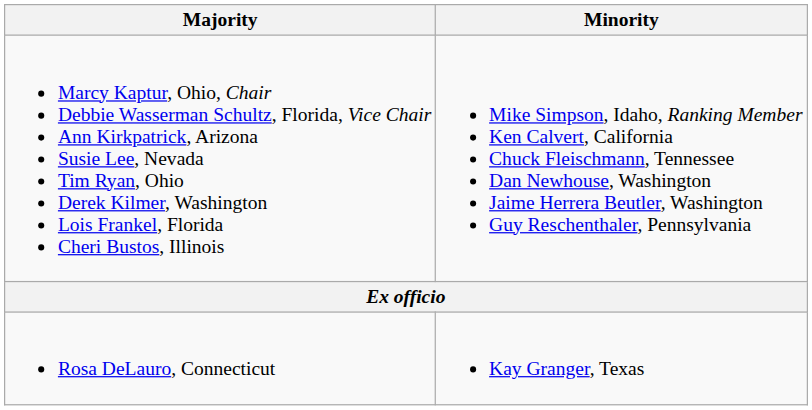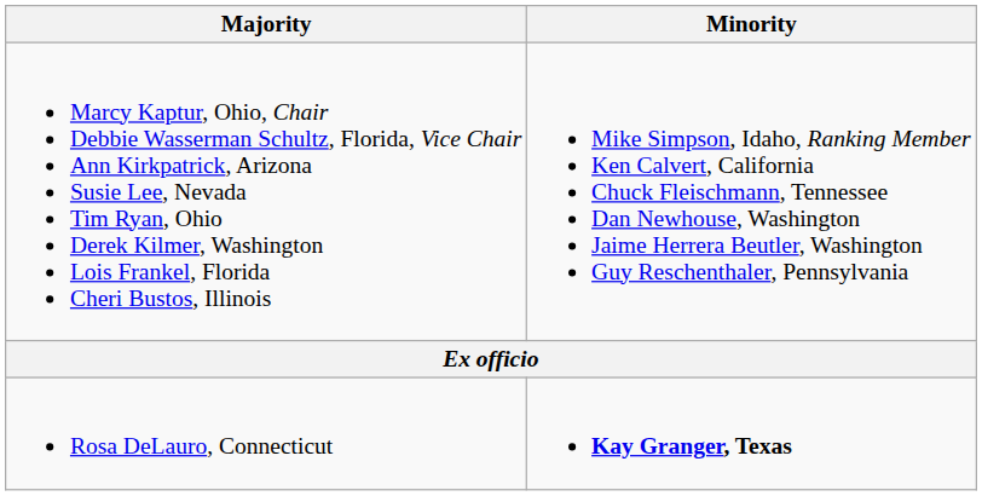Rosa DeLauro, Connecticut | Minority: normal -> bold
